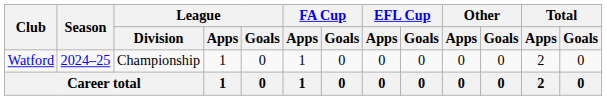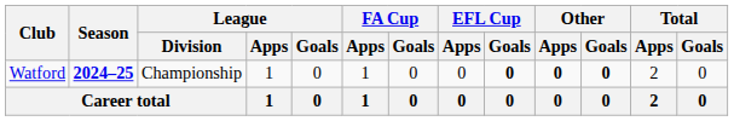Watford | Season: normal -> bold
Watford | EFL Cup / Goals: normal -> bold
Watford | Other / Apps: normal -> bold
Watford | Other / Goals: normal -> bold
